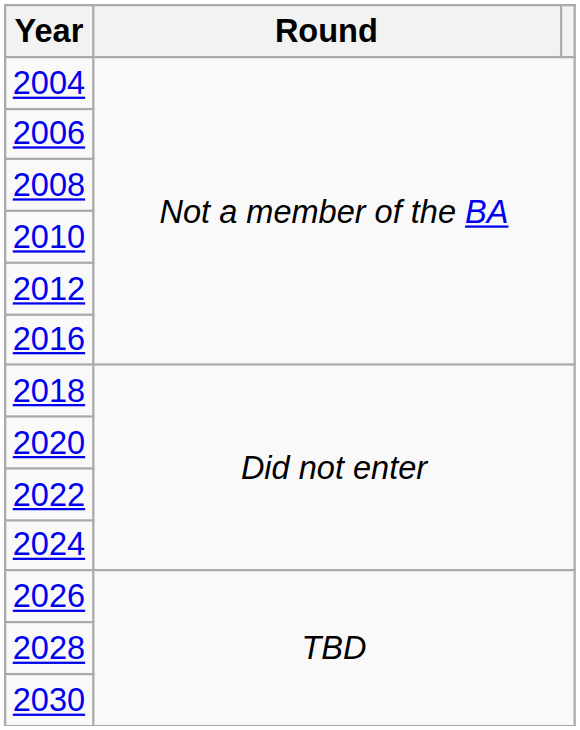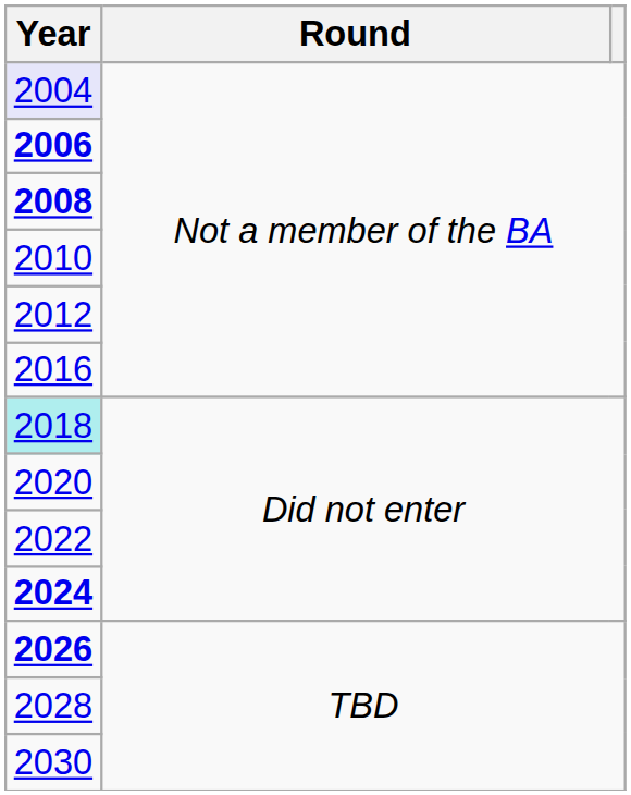2004 | Year: no background -> lavender background
2006 | Year: normal -> bold
2008 | Year: normal -> bold
2018 | Year: no background -> paleturquoise background
2024 | Year: normal -> bold
2026 | Year: normal -> bold
